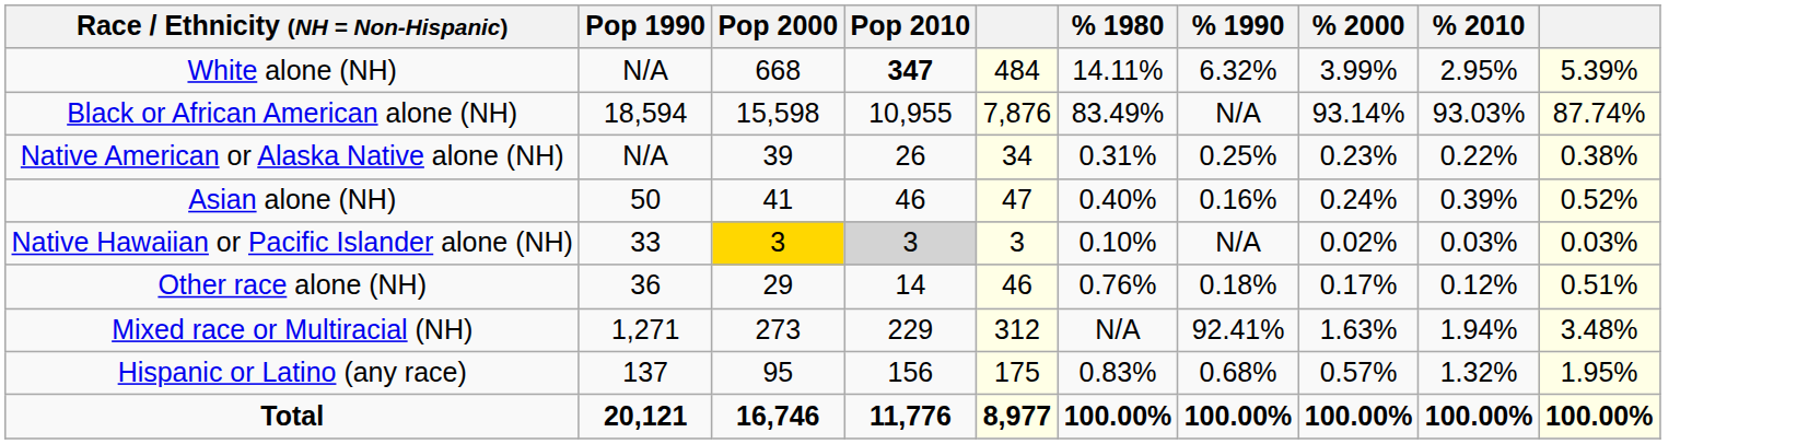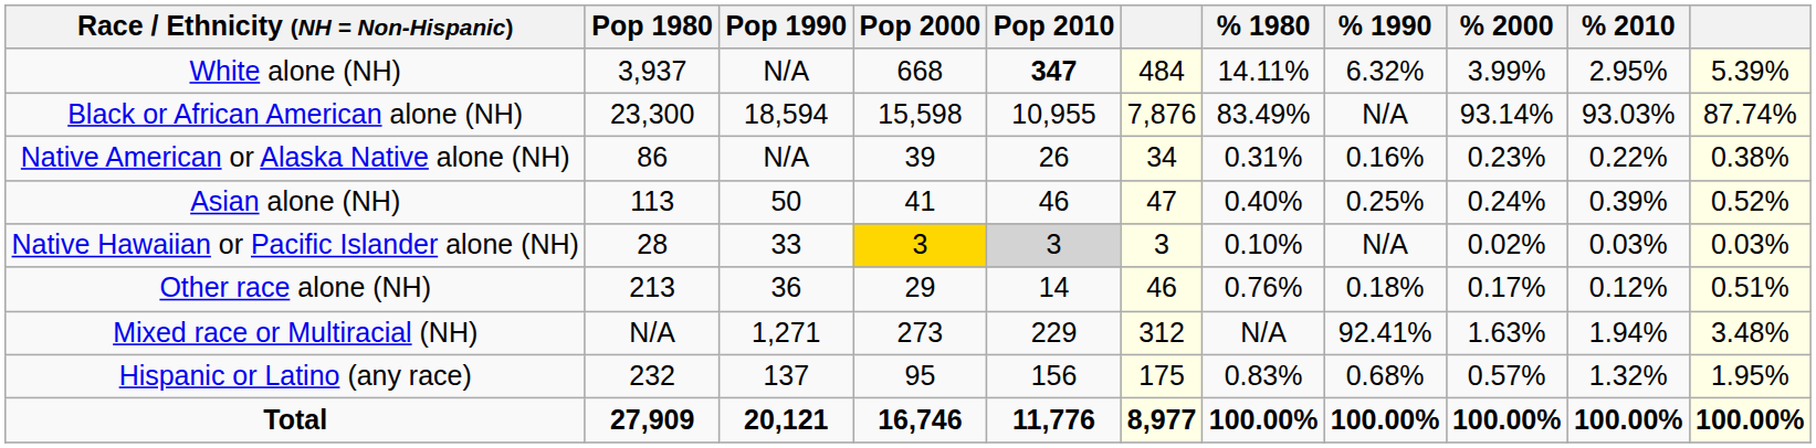+ column: Pop 1980 | 3,937 | 23,300 | 86 | 113 | 28 | 213 | N/A | 232 | 27,909
Native American or Alaska Native alone (NH) | % 1990: 0.25% -> 0.16%
Asian alone (NH) | % 1990: 0.16% -> 0.25%
